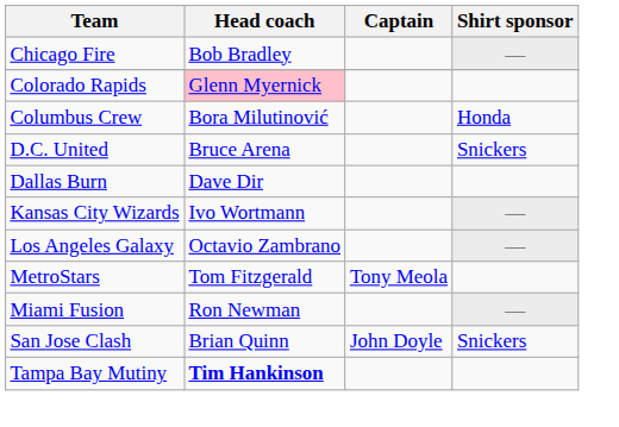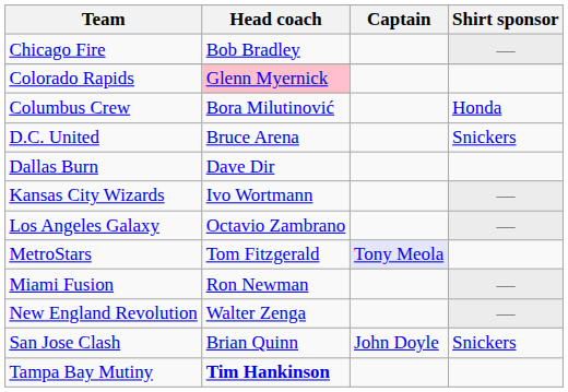MetroStars | Captain: no background -> lavender background
+ row: New England Revolution | Walter Zenga | —
